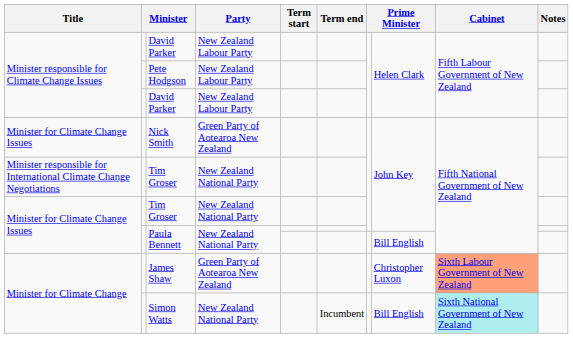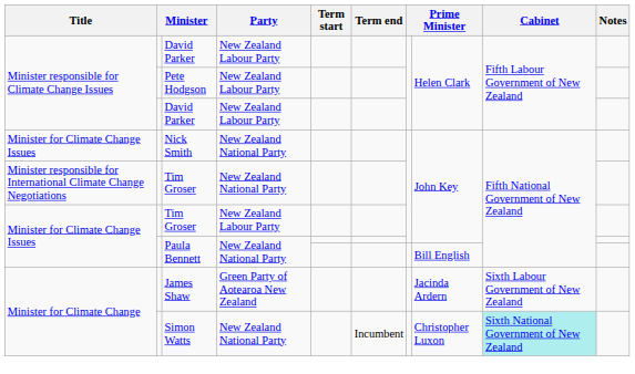Nick Smith | Party: Green Party of Aotearoa New Zealand -> New Zealand National Party
Minister for Climate Change Issues / Tim Groser | Party: New Zealand National Party -> New Zealand Labour Party
James Shaw | column 8: Christopher Luxon -> Jacinda Ardern
James Shaw | Cabinet: lightsalmon background -> no background
Simon Watts | column 8: Bill English -> Christopher Luxon
